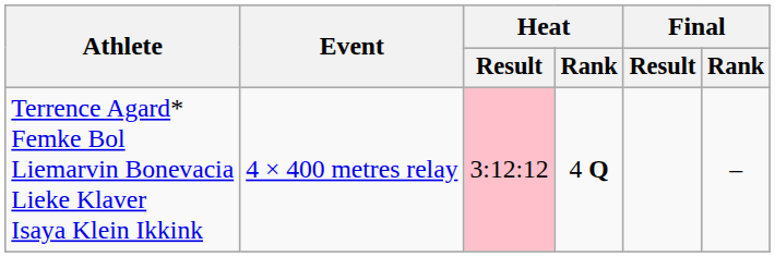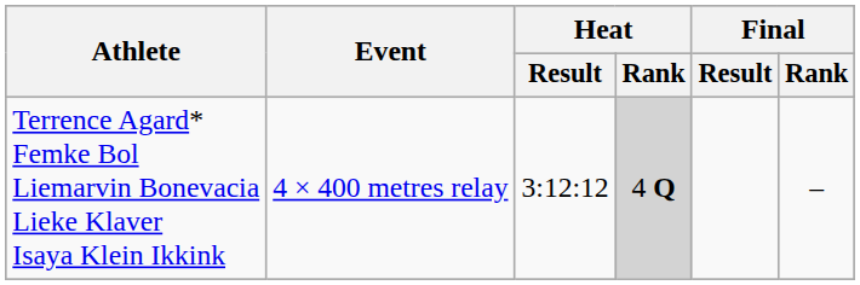row 3 | Heat / Result: pink background -> no background
row 3 | Heat / Rank: no background -> lightgrey background
